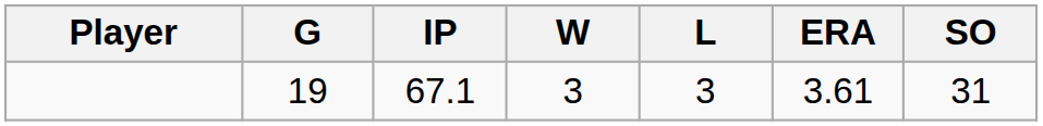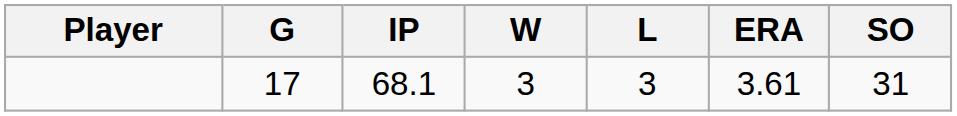row 2 | G: 19 -> 17
row 2 | IP: 67.1 -> 68.1
